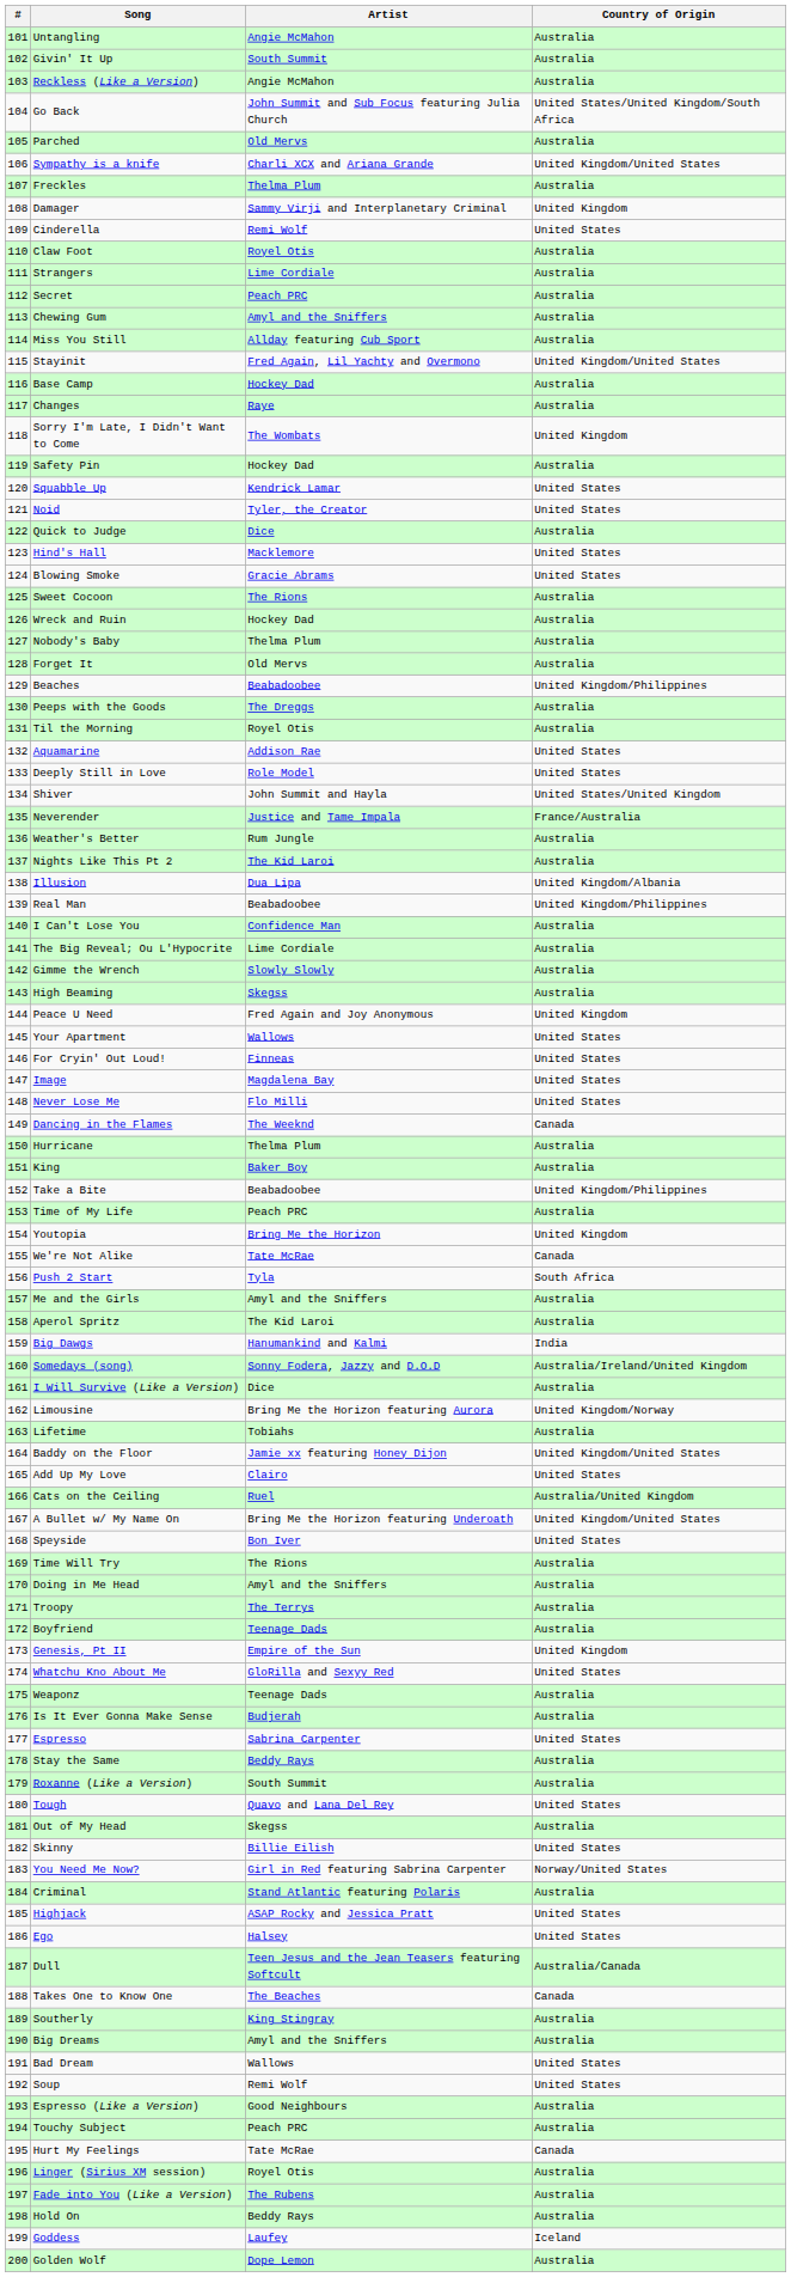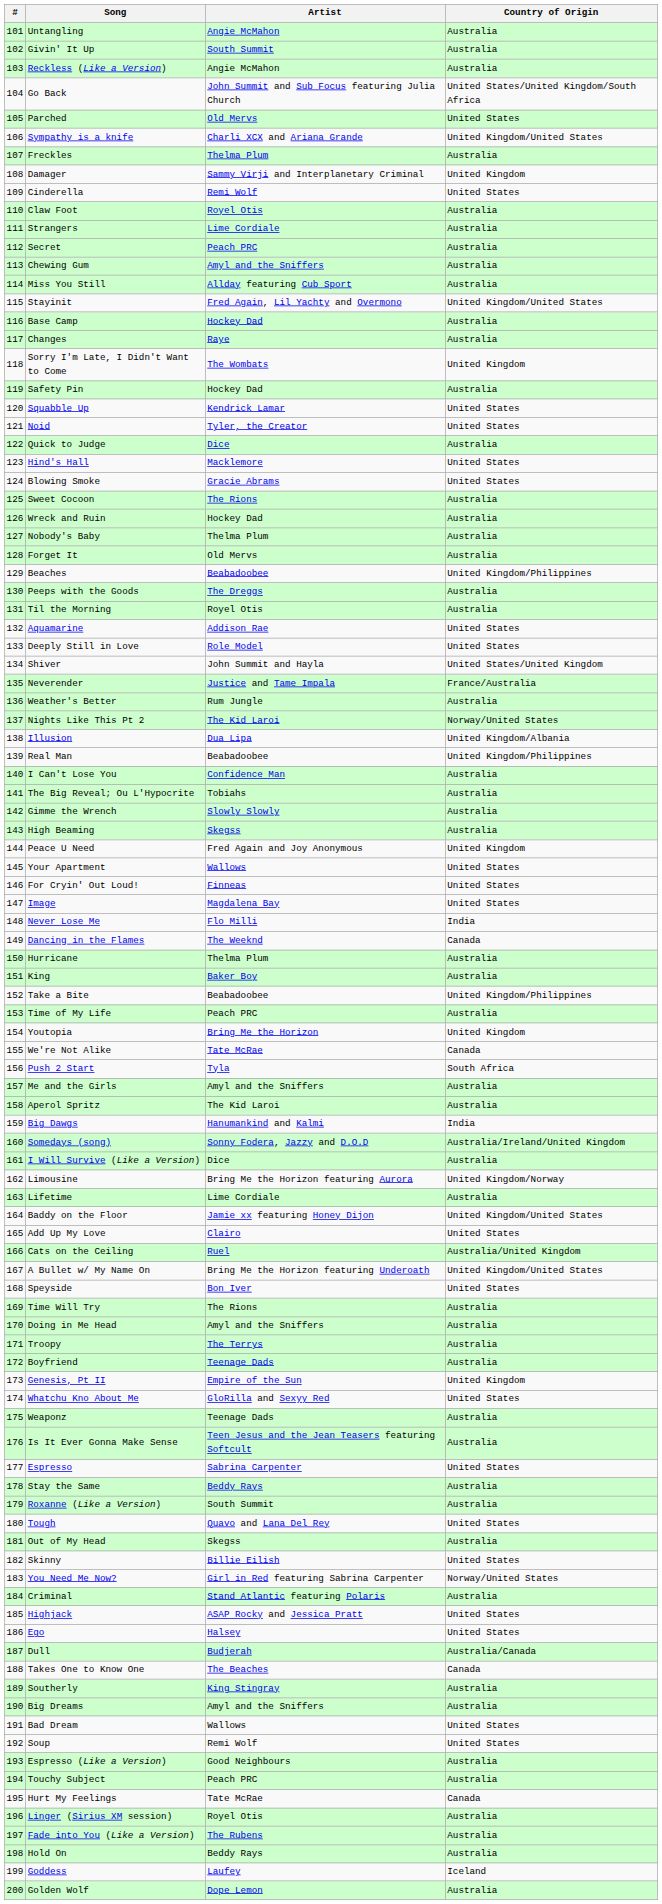Parched | Country of Origin: Australia -> United States
Nights Like This Pt 2 | Country of Origin: Australia -> Norway/United States
The Big Reveal; Ou L'Hypocrite | Artist: Lime Cordiale -> Tobiahs
Never Lose Me | Country of Origin: United States -> India
Lifetime | Artist: Tobiahs -> Lime Cordiale
Is It Ever Gonna Make Sense | Artist: Budjerah -> Teen Jesus and the Jean Teasers featuring Softcult
Dull | Artist: Teen Jesus and the Jean Teasers featuring Softcult -> Budjerah
